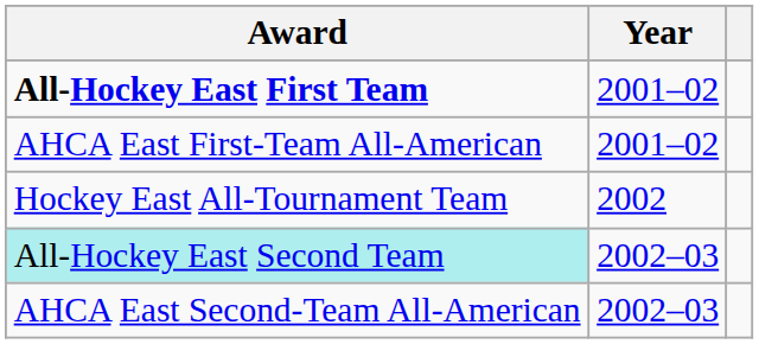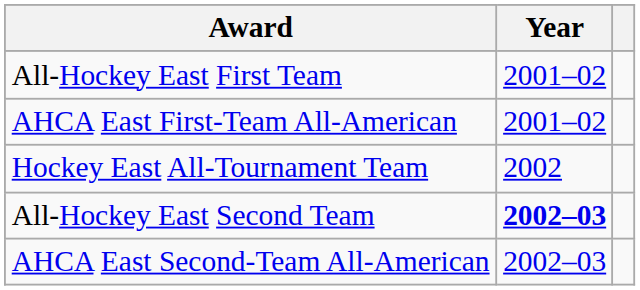row 2 | Award: bold -> normal
row 5 | Award: paleturquoise background -> no background
row 5 | Year: normal -> bold
